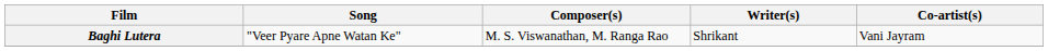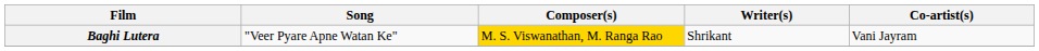Baghi Lutera | Composer(s): no background -> gold background
